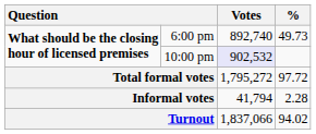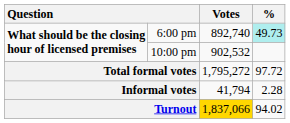6:00 pm | %: no background -> paleturquoise background
10:00 pm | Votes: lavender background -> no background
Turnout | Votes: no background -> gold background
